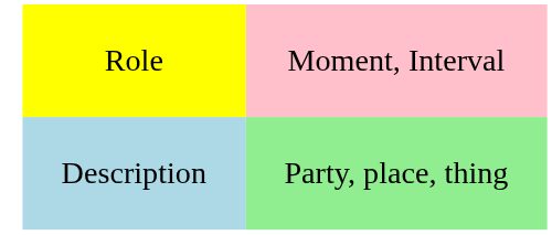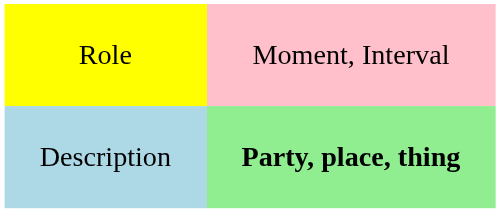Description | column 2: normal -> bold
